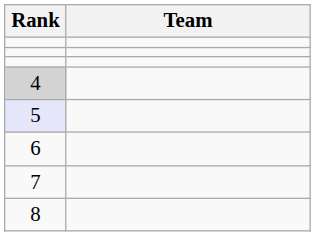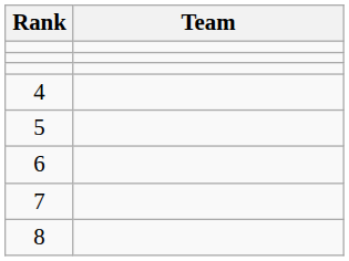row 5 | Rank: lightgrey background -> no background
row 6 | Rank: lavender background -> no background
